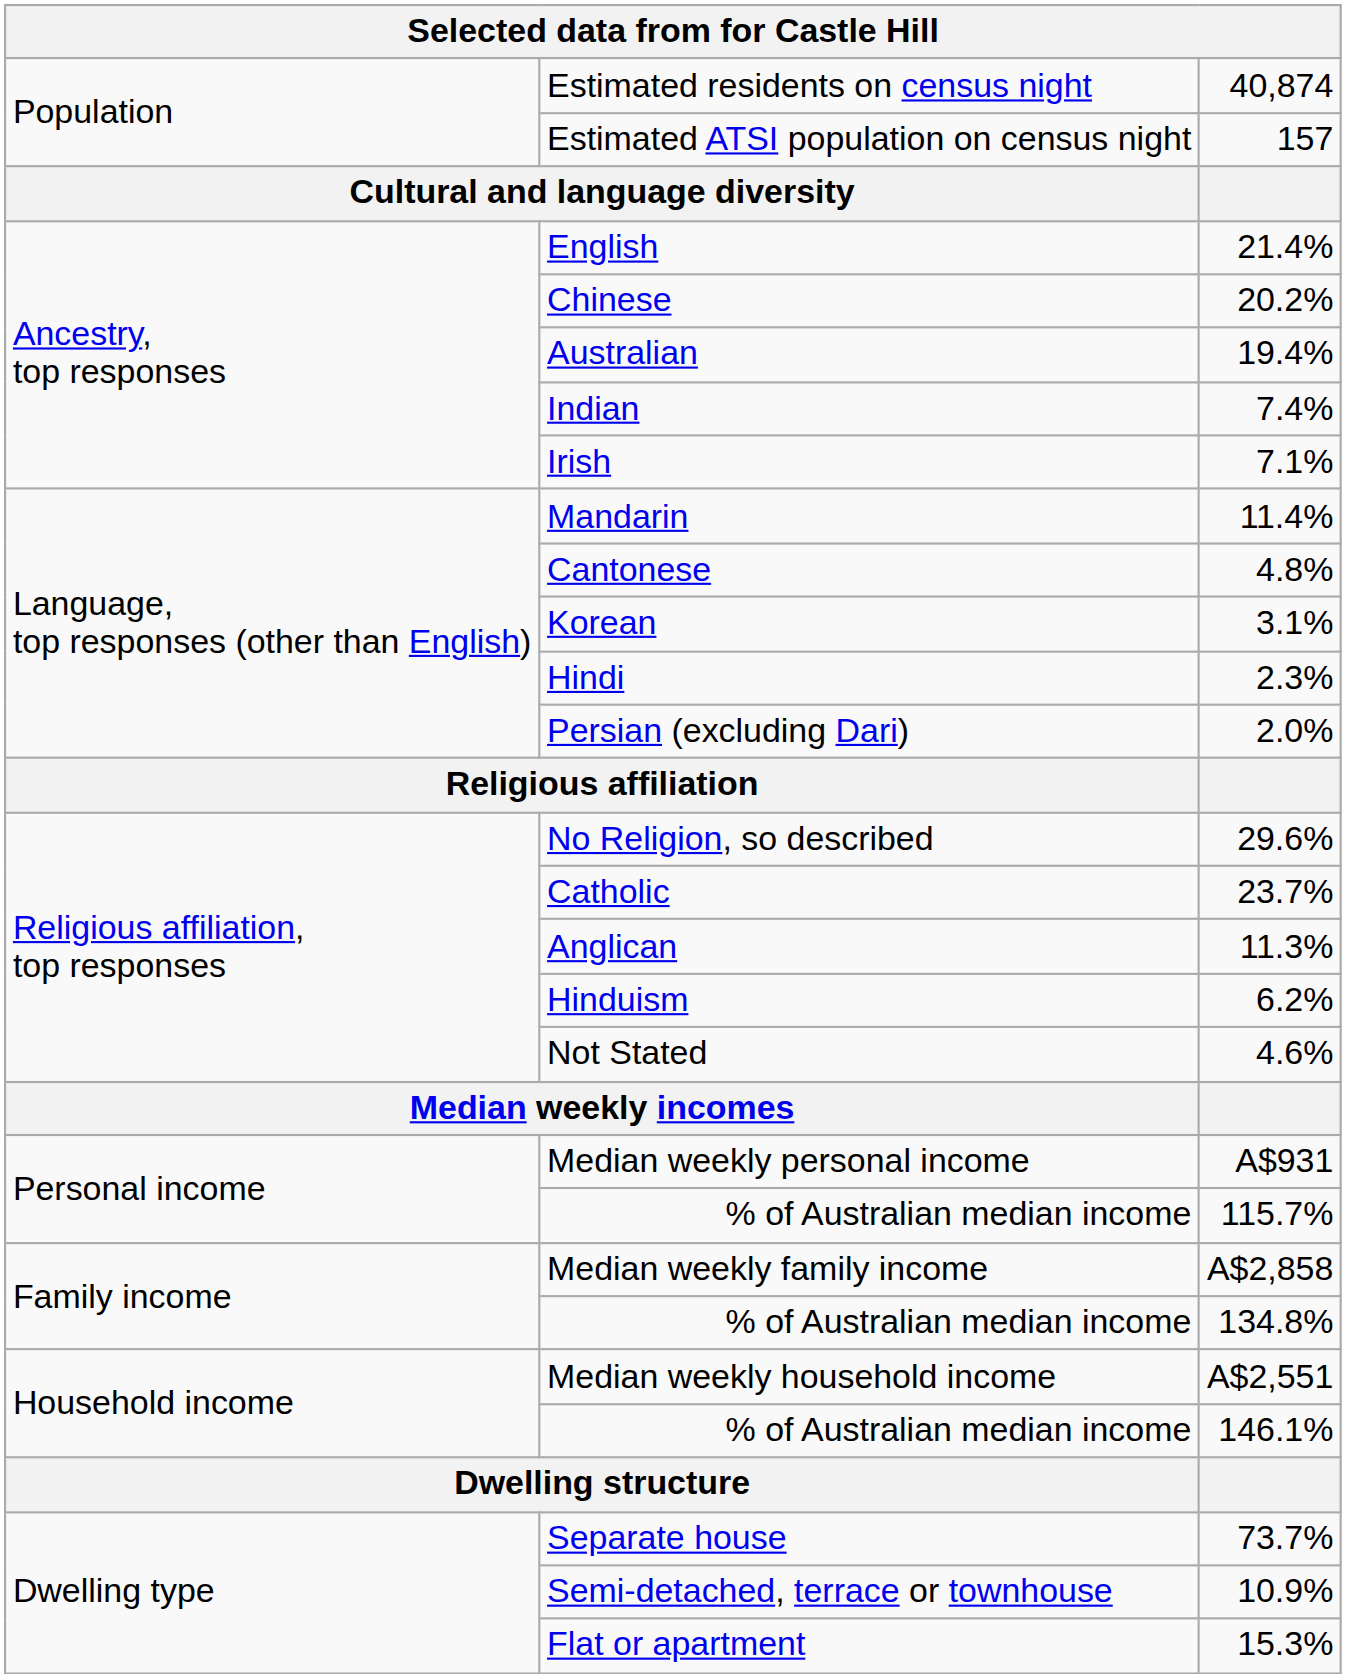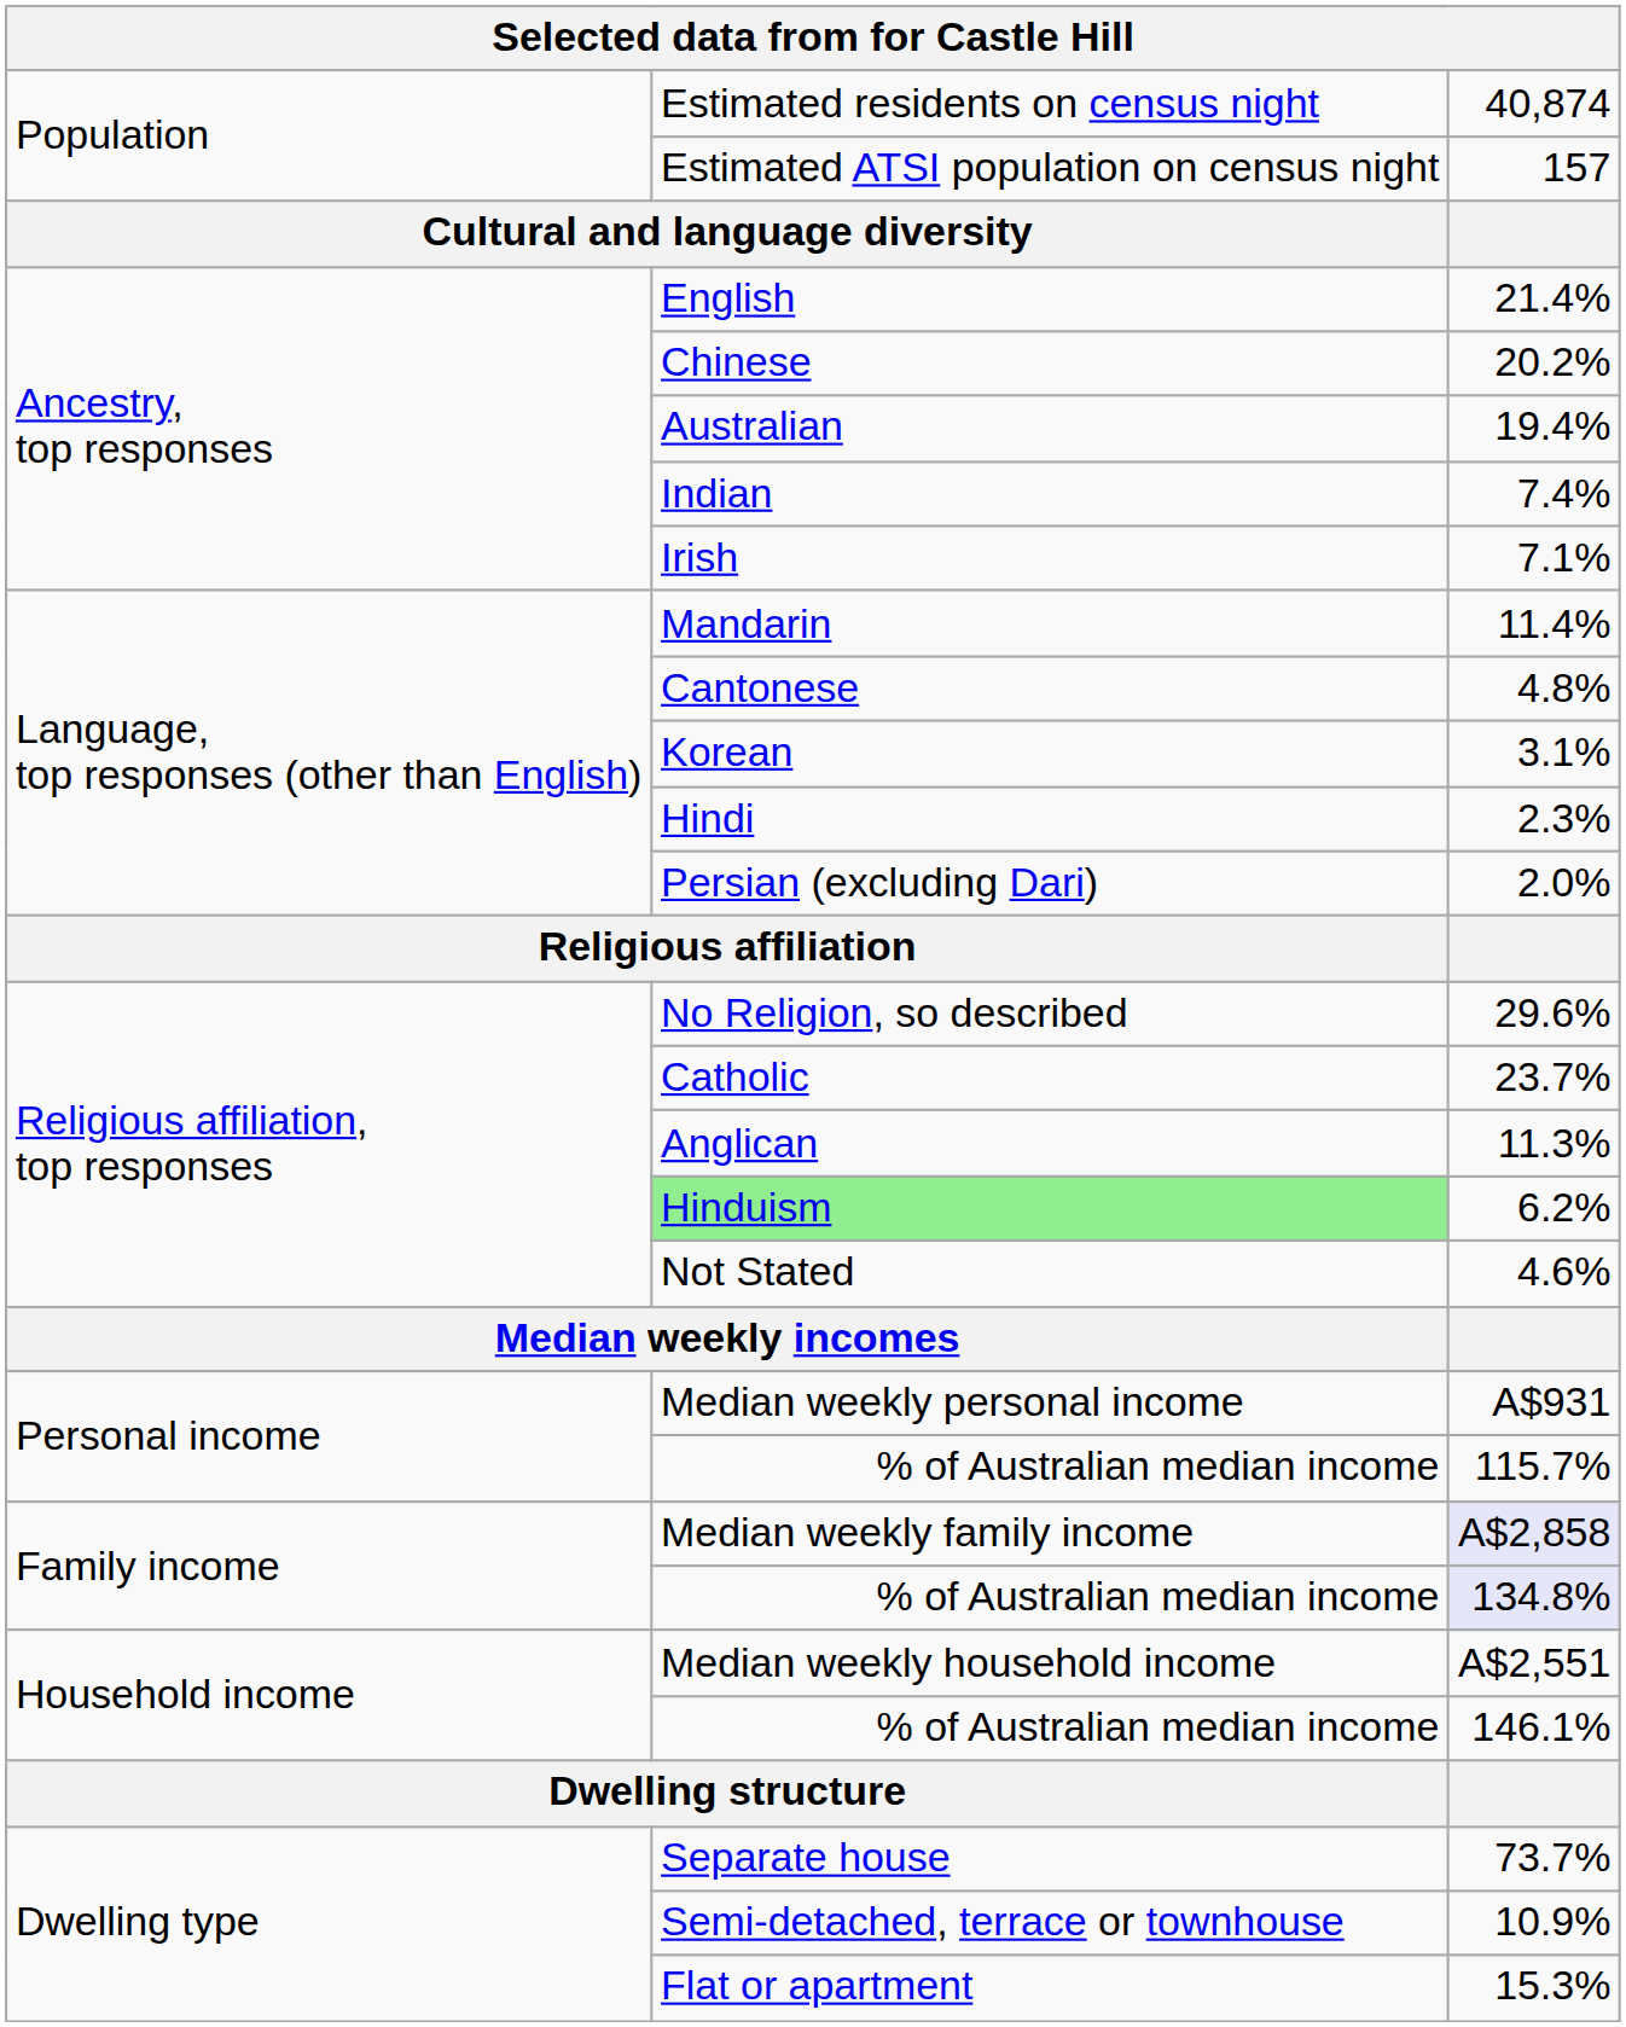Hinduism | column 2: no background -> lightgreen background
Median weekly family income | column 3: no background -> lavender background
% of Australian median income / 134.8% | column 3: no background -> lavender background
